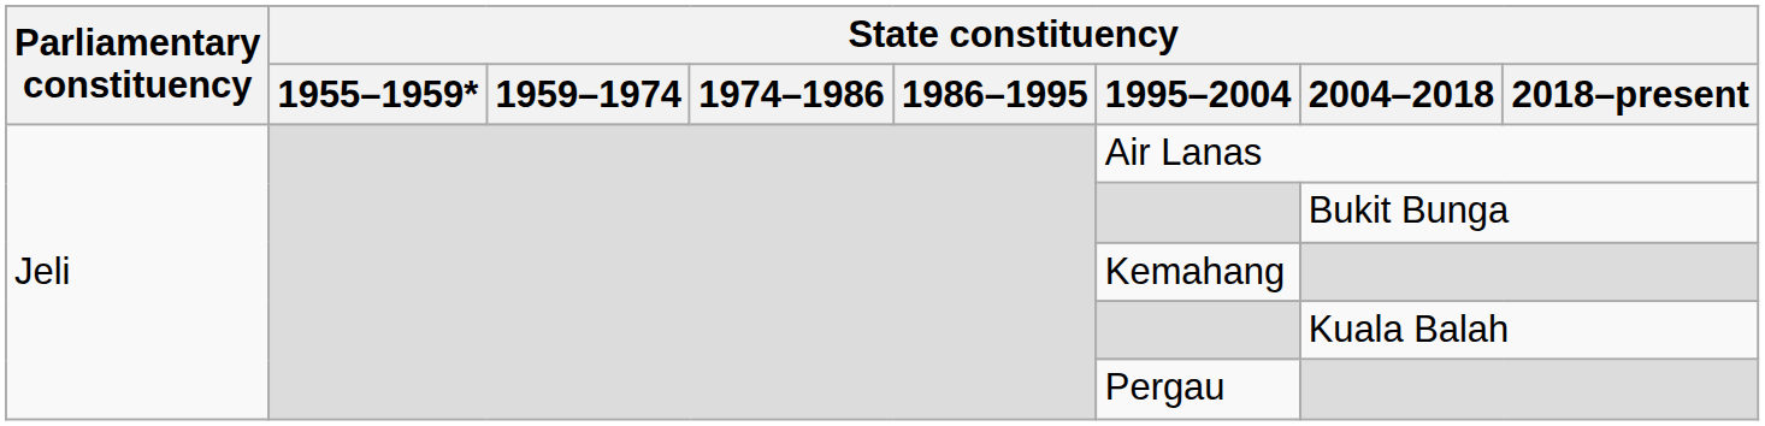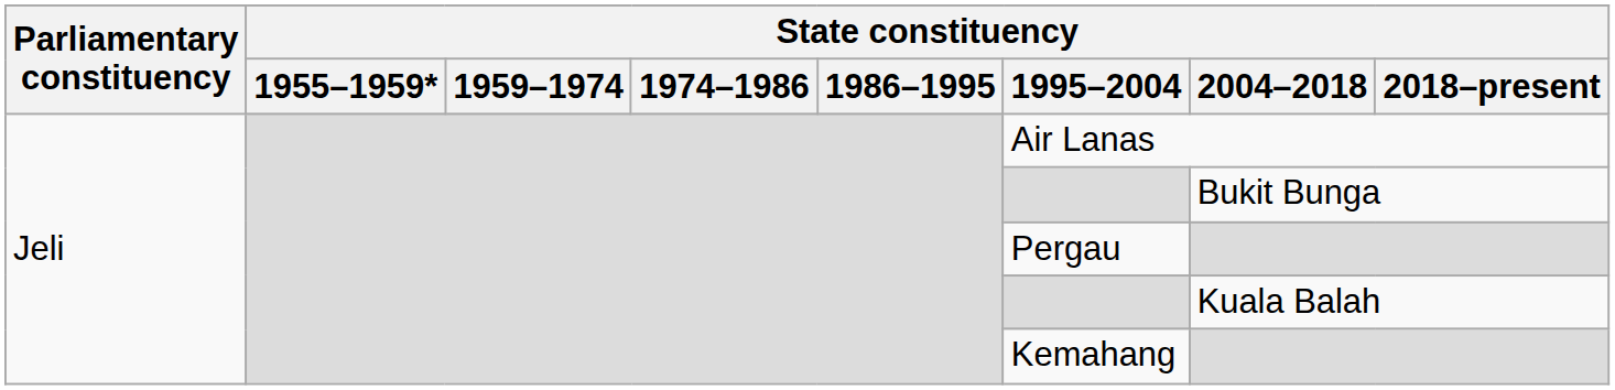row 5 | State constituency / 1995–2004: Kemahang -> Pergau
row 7 | State constituency / 1995–2004: Pergau -> Kemahang
